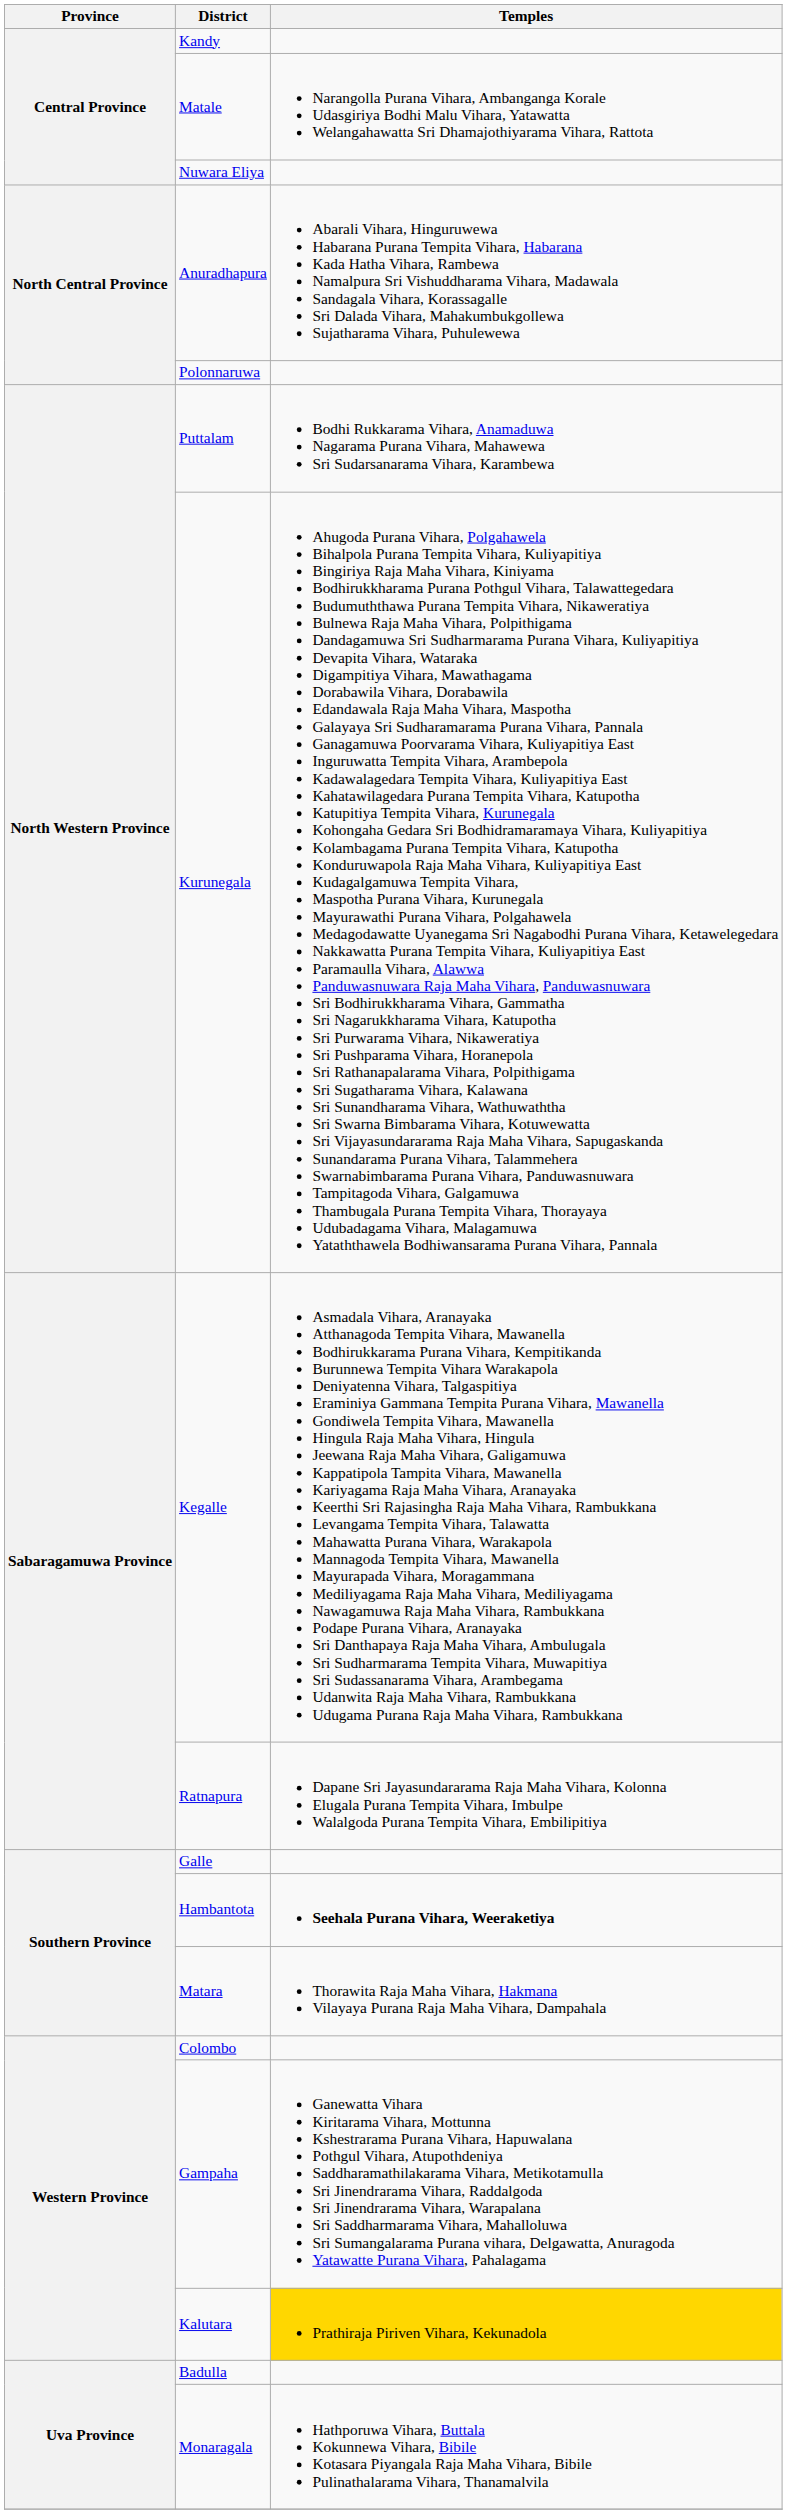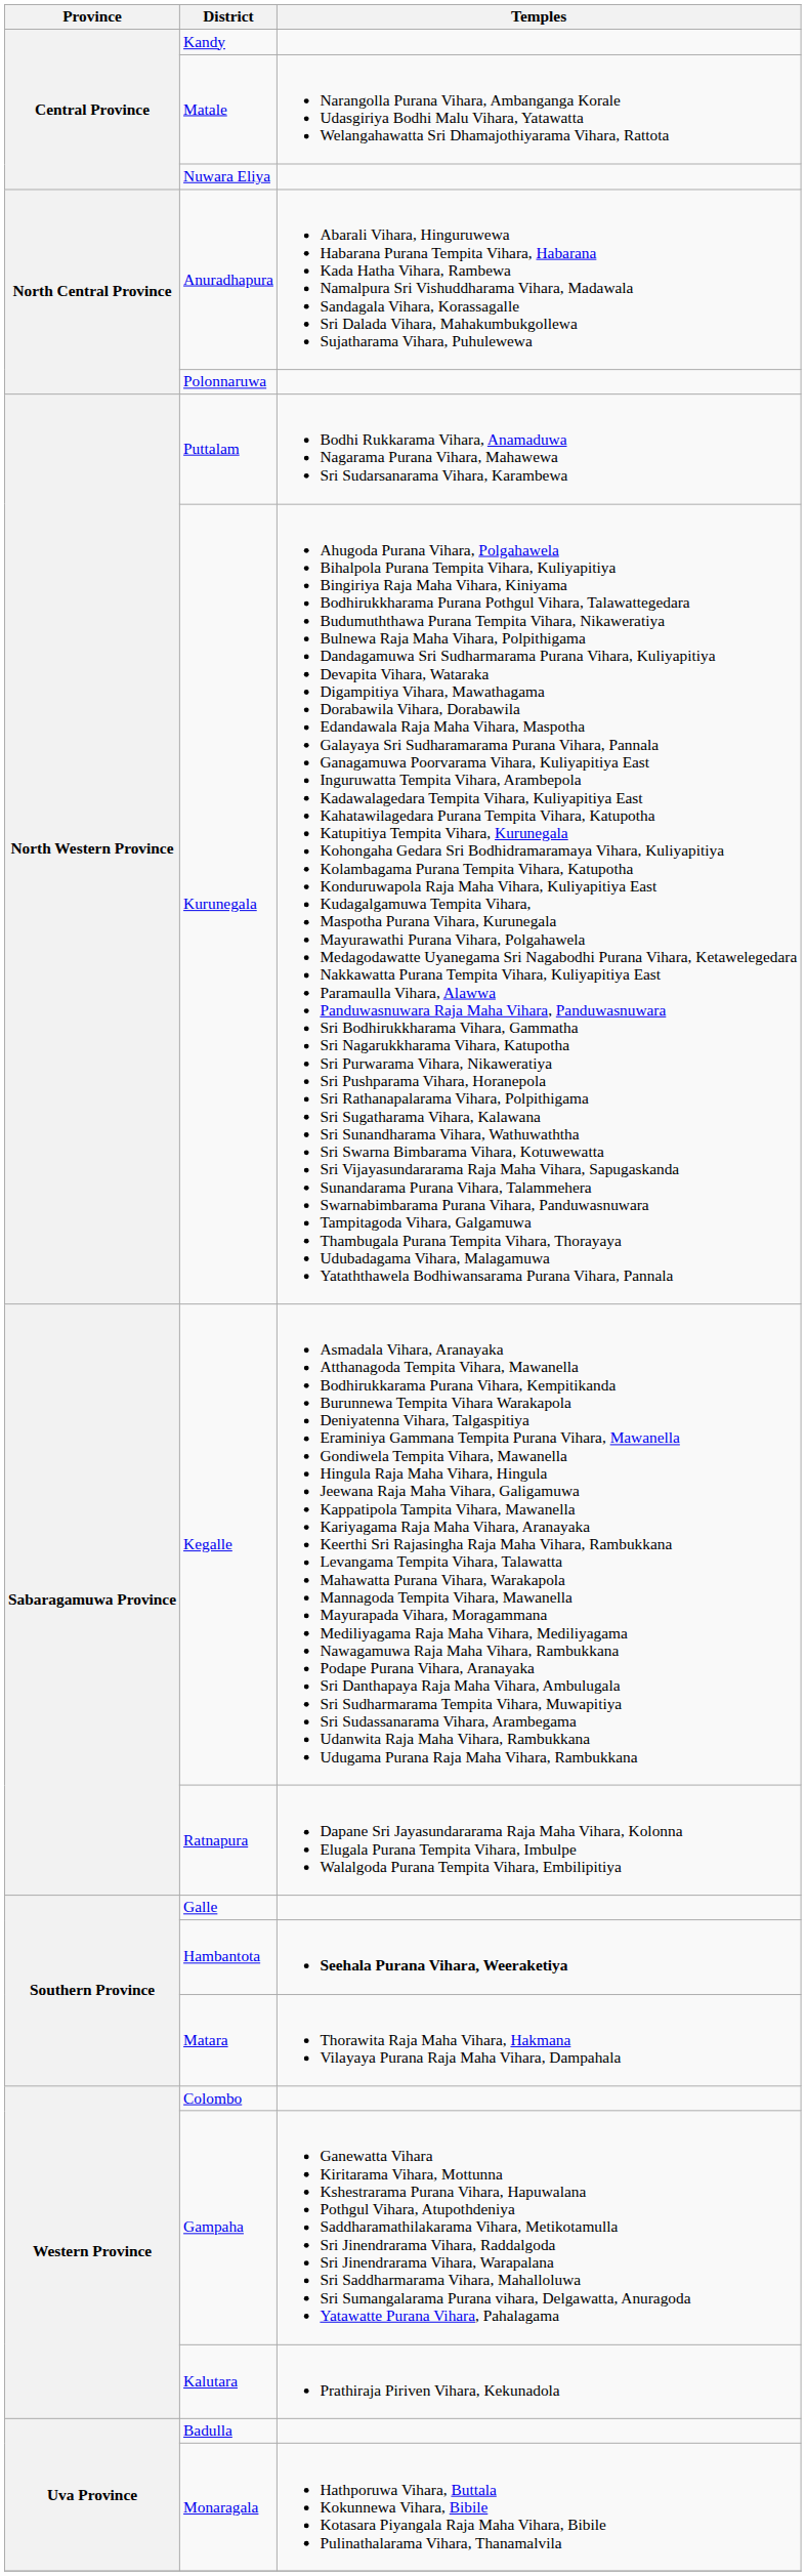Kalutara | Temples: gold background -> no background
